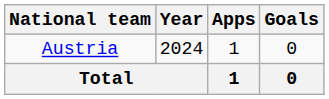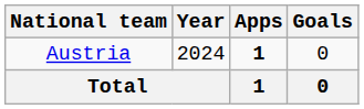Austria | Apps: normal -> bold
